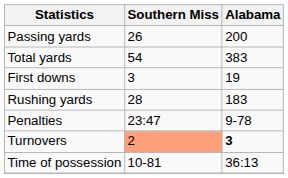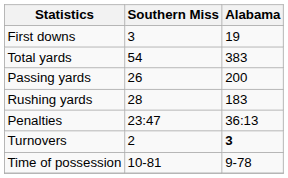rows swapped: First downs <-> Passing yards
Penalties | Alabama: 9-78 -> 36:13
Turnovers | Southern Miss: lightsalmon background -> no background
Time of possession | Alabama: 36:13 -> 9-78
